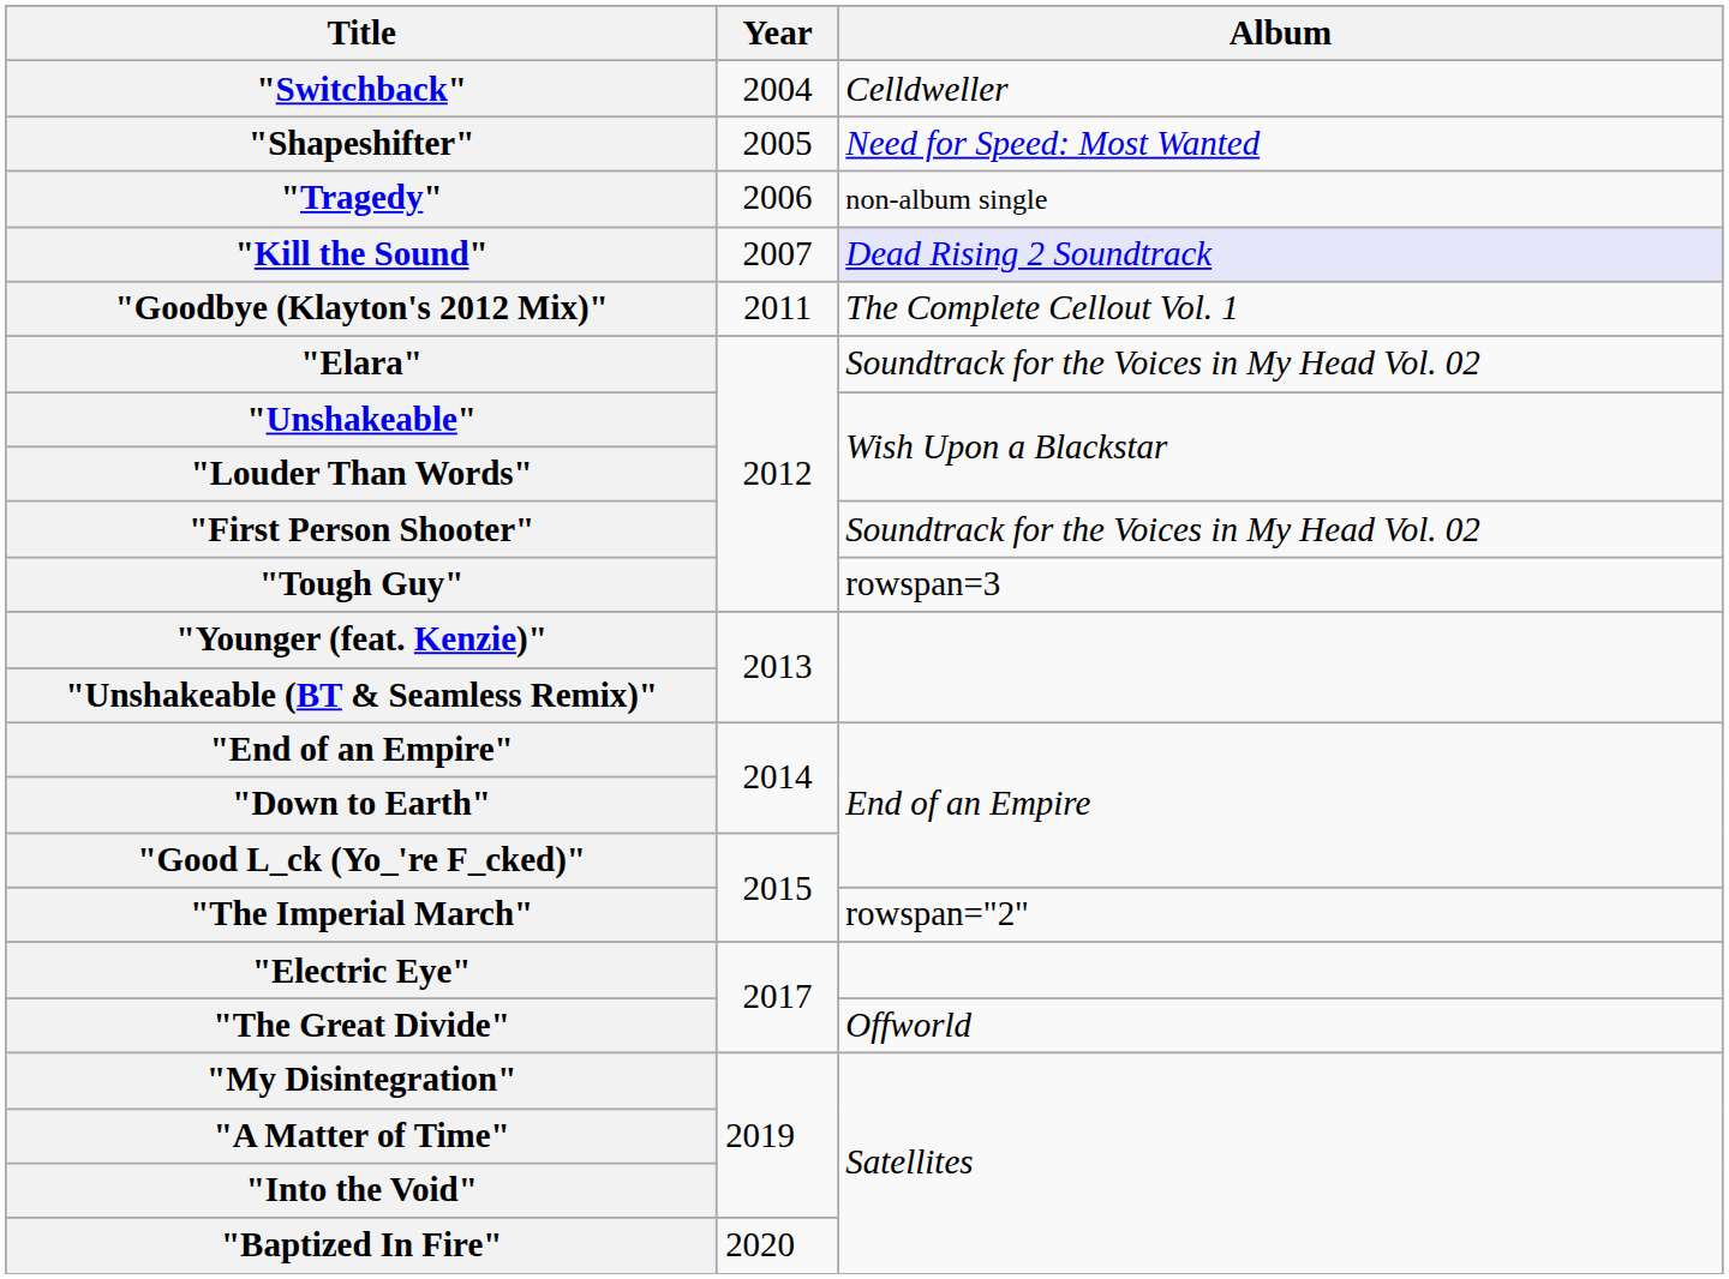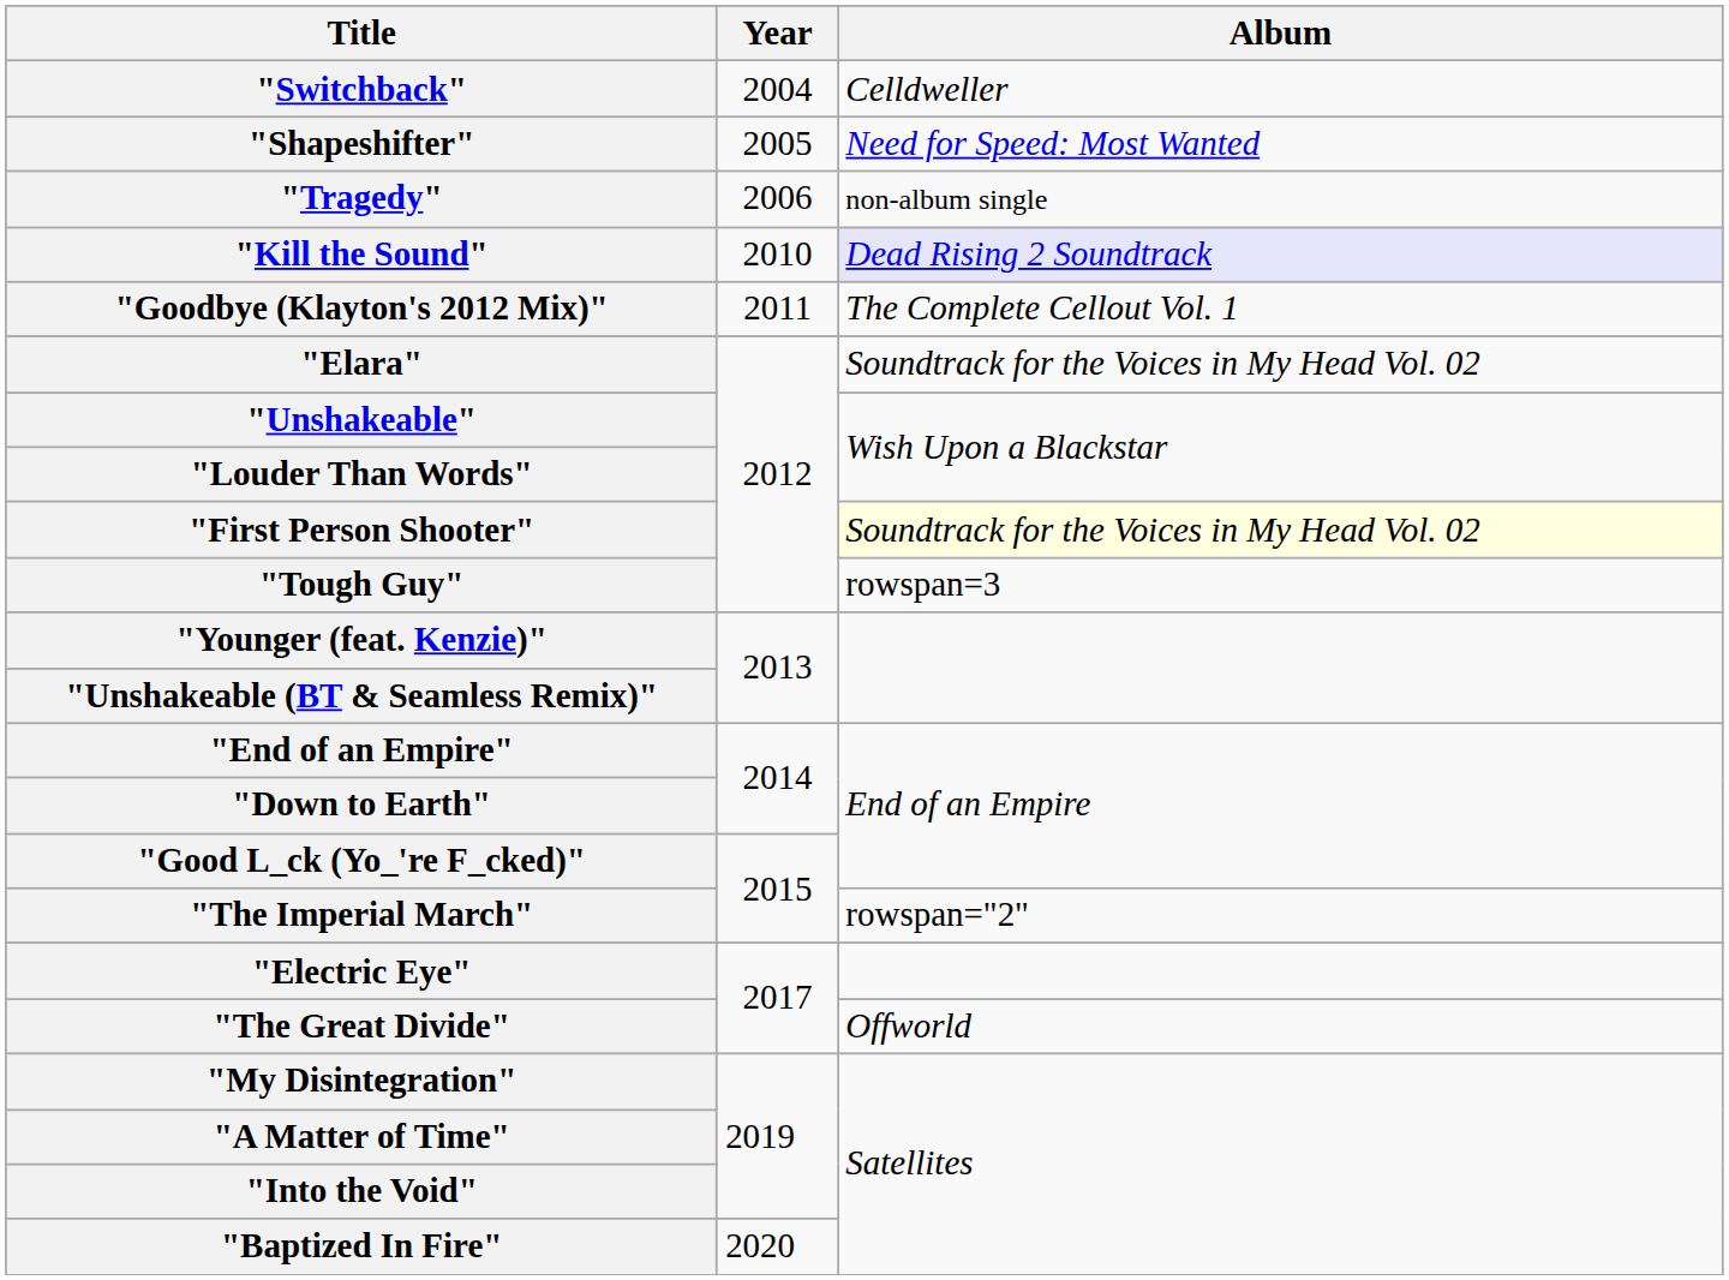"Kill the Sound" | Year: 2007 -> 2010
"First Person Shooter" | Album: no background -> lightyellow background
